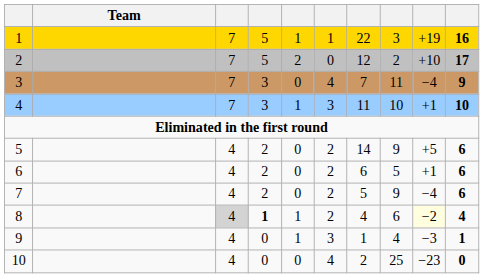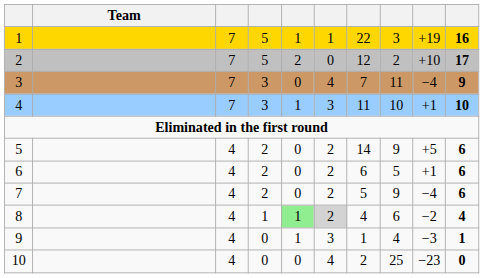8 | column 3: lightgrey background -> no background
8 | column 4: bold -> normal
8 | column 5: no background -> lightgreen background
8 | column 6: no background -> lightgrey background
8 | column 9: lightyellow background -> no background
